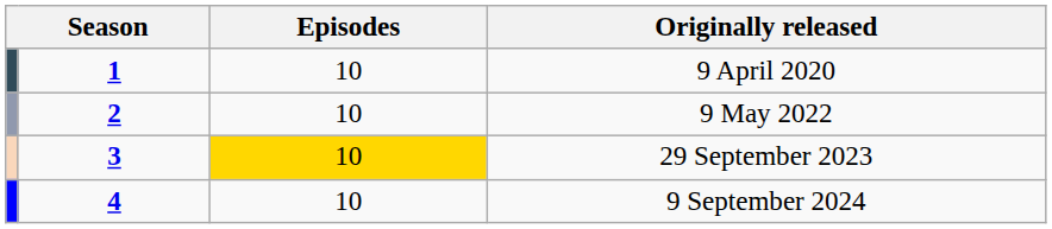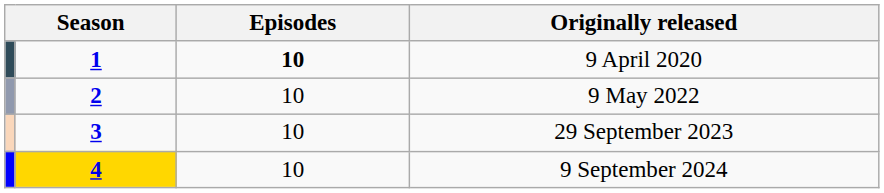9 April 2020 | Episodes: normal -> bold
29 September 2023 | Episodes: gold background -> no background
9 September 2024 | column 2: no background -> gold background
